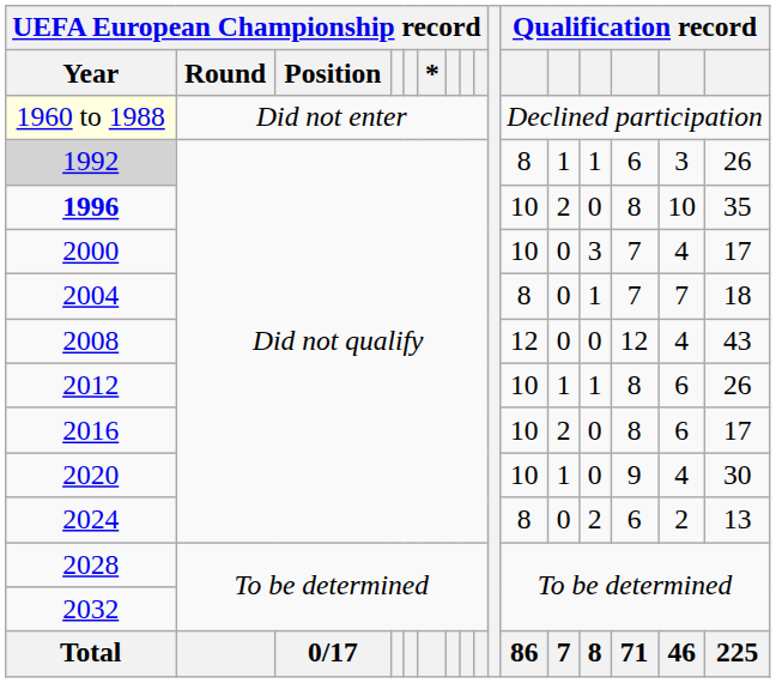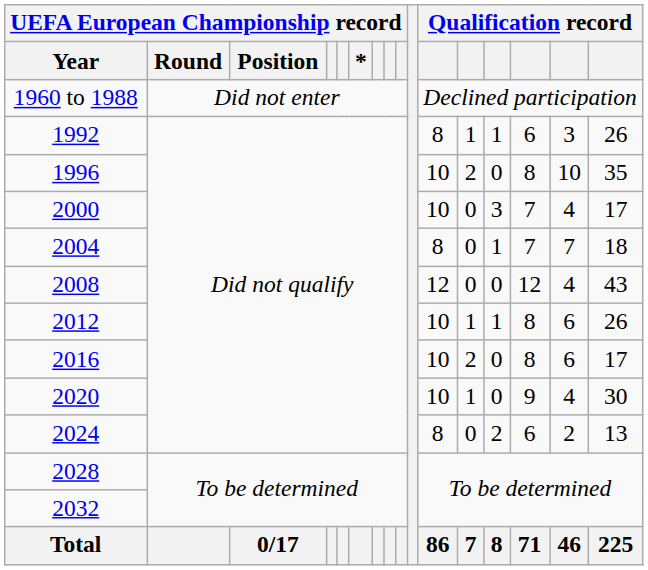1960 to 1988 | UEFA European Championship record / Year: lightyellow background -> no background
1992 | UEFA European Championship record / Year: lightgrey background -> no background
1996 | UEFA European Championship record / Year: bold -> normal
